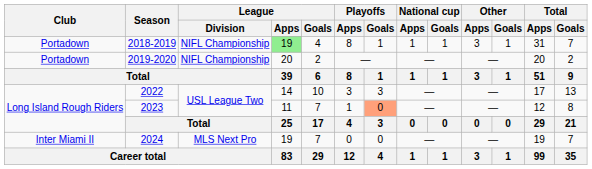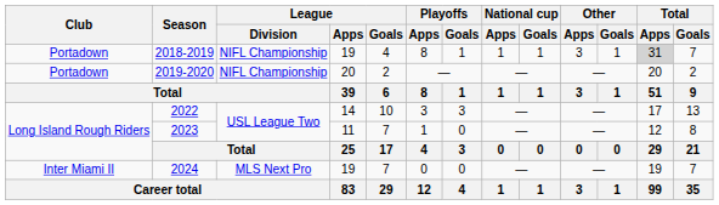2018-2019 | League / Apps: lightgreen background -> no background
2018-2019 | Total / Apps: no background -> lightgrey background
2023 | Playoffs / Goals: lightsalmon background -> no background
